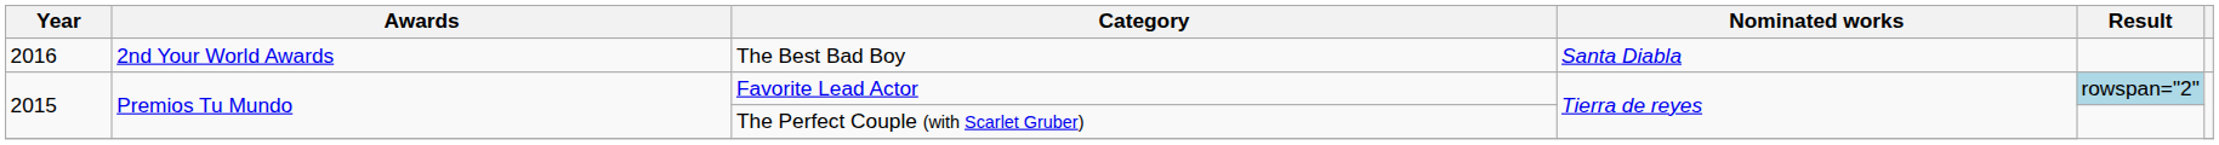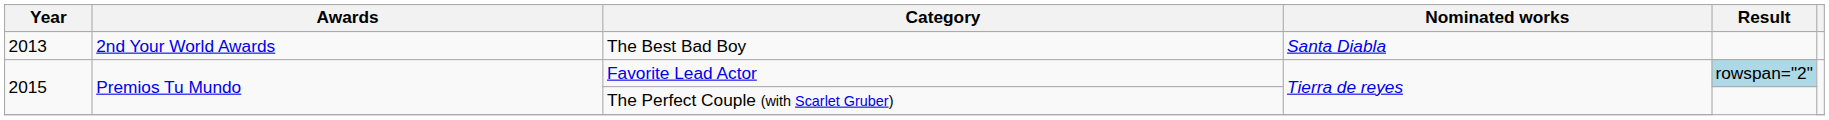The Best Bad Boy | Year: 2016 -> 2013
